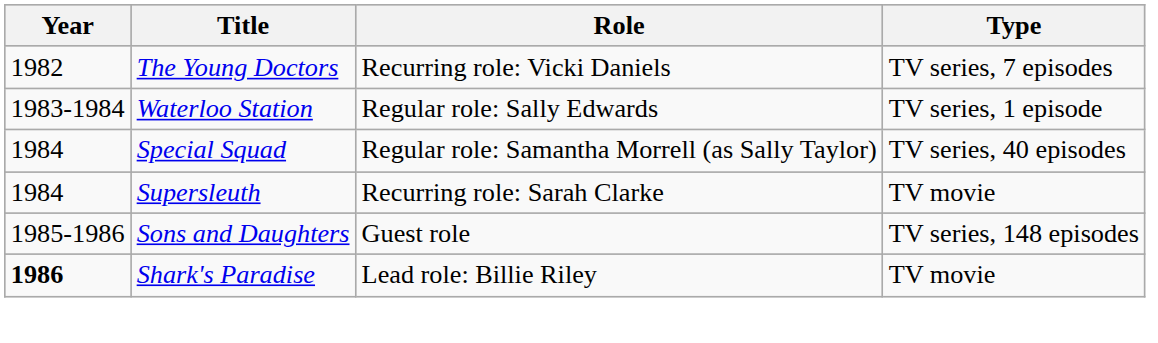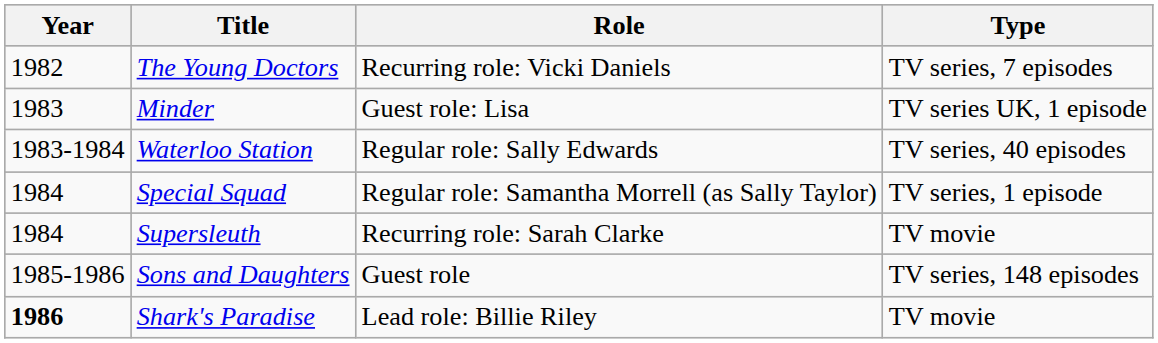+ row: 1983 | Minder | Guest role: Lisa | TV series UK, 1 episode
Waterloo Station | Type: TV series, 1 episode -> TV series, 40 episodes
Special Squad | Type: TV series, 40 episodes -> TV series, 1 episode
